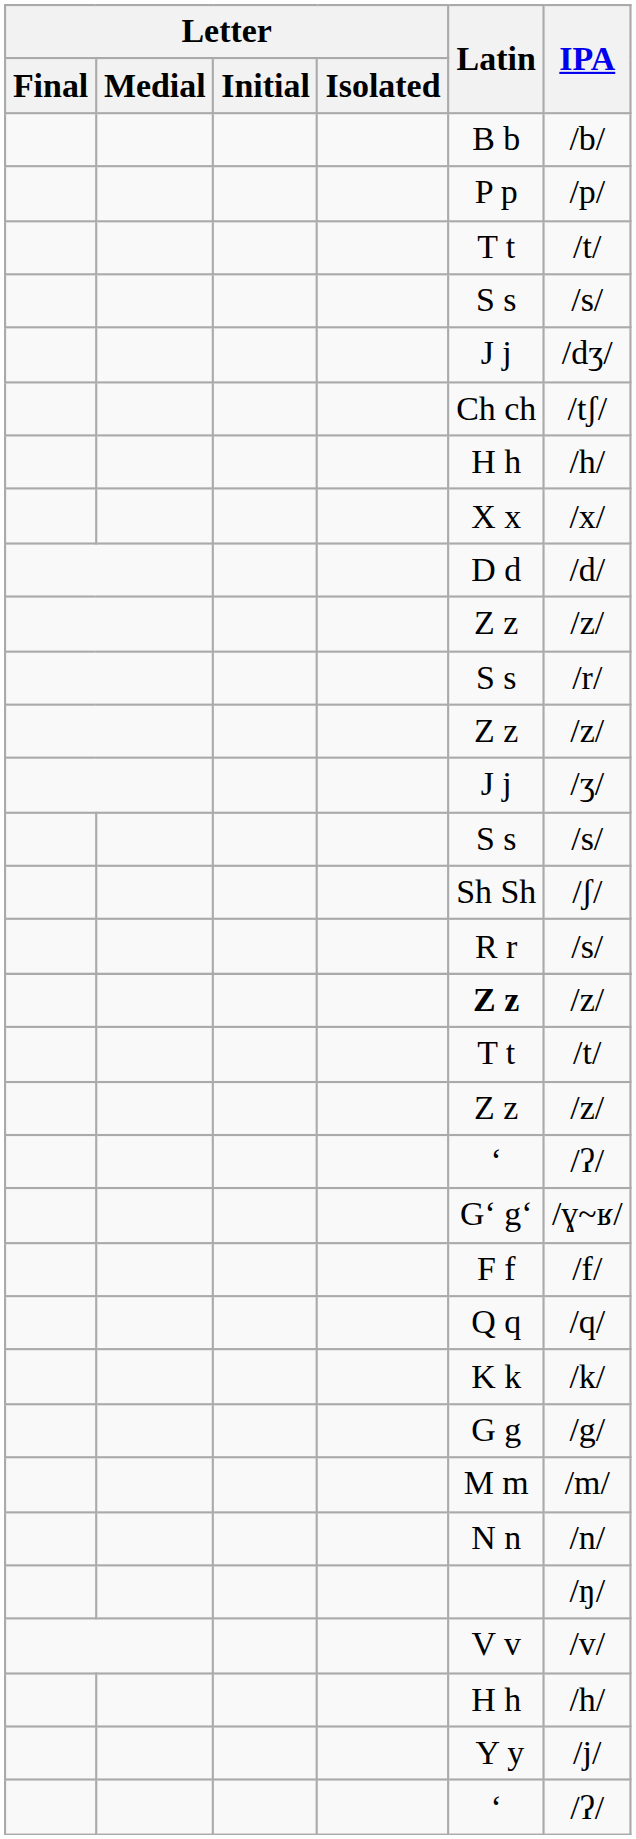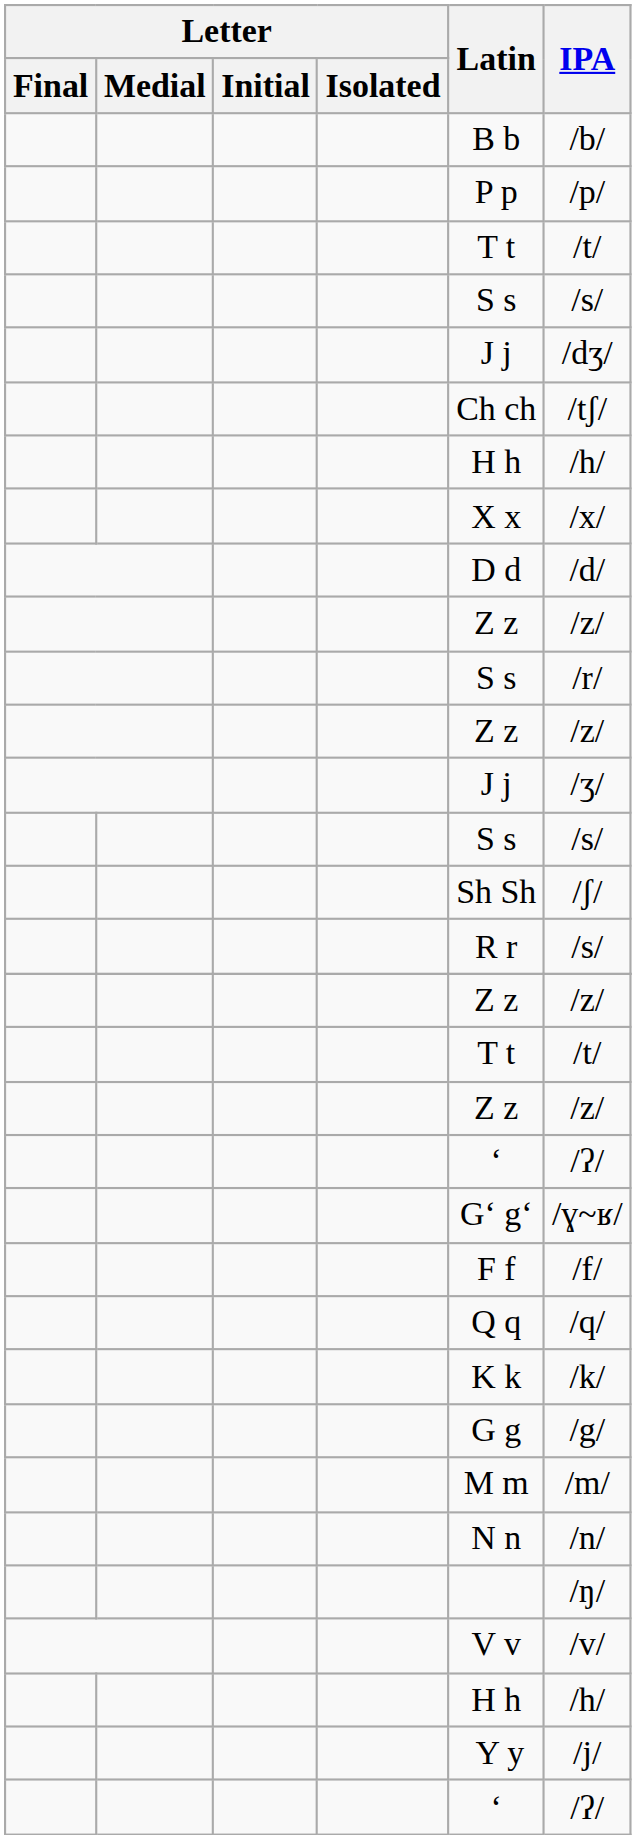row 19 | Latin: bold -> normal
